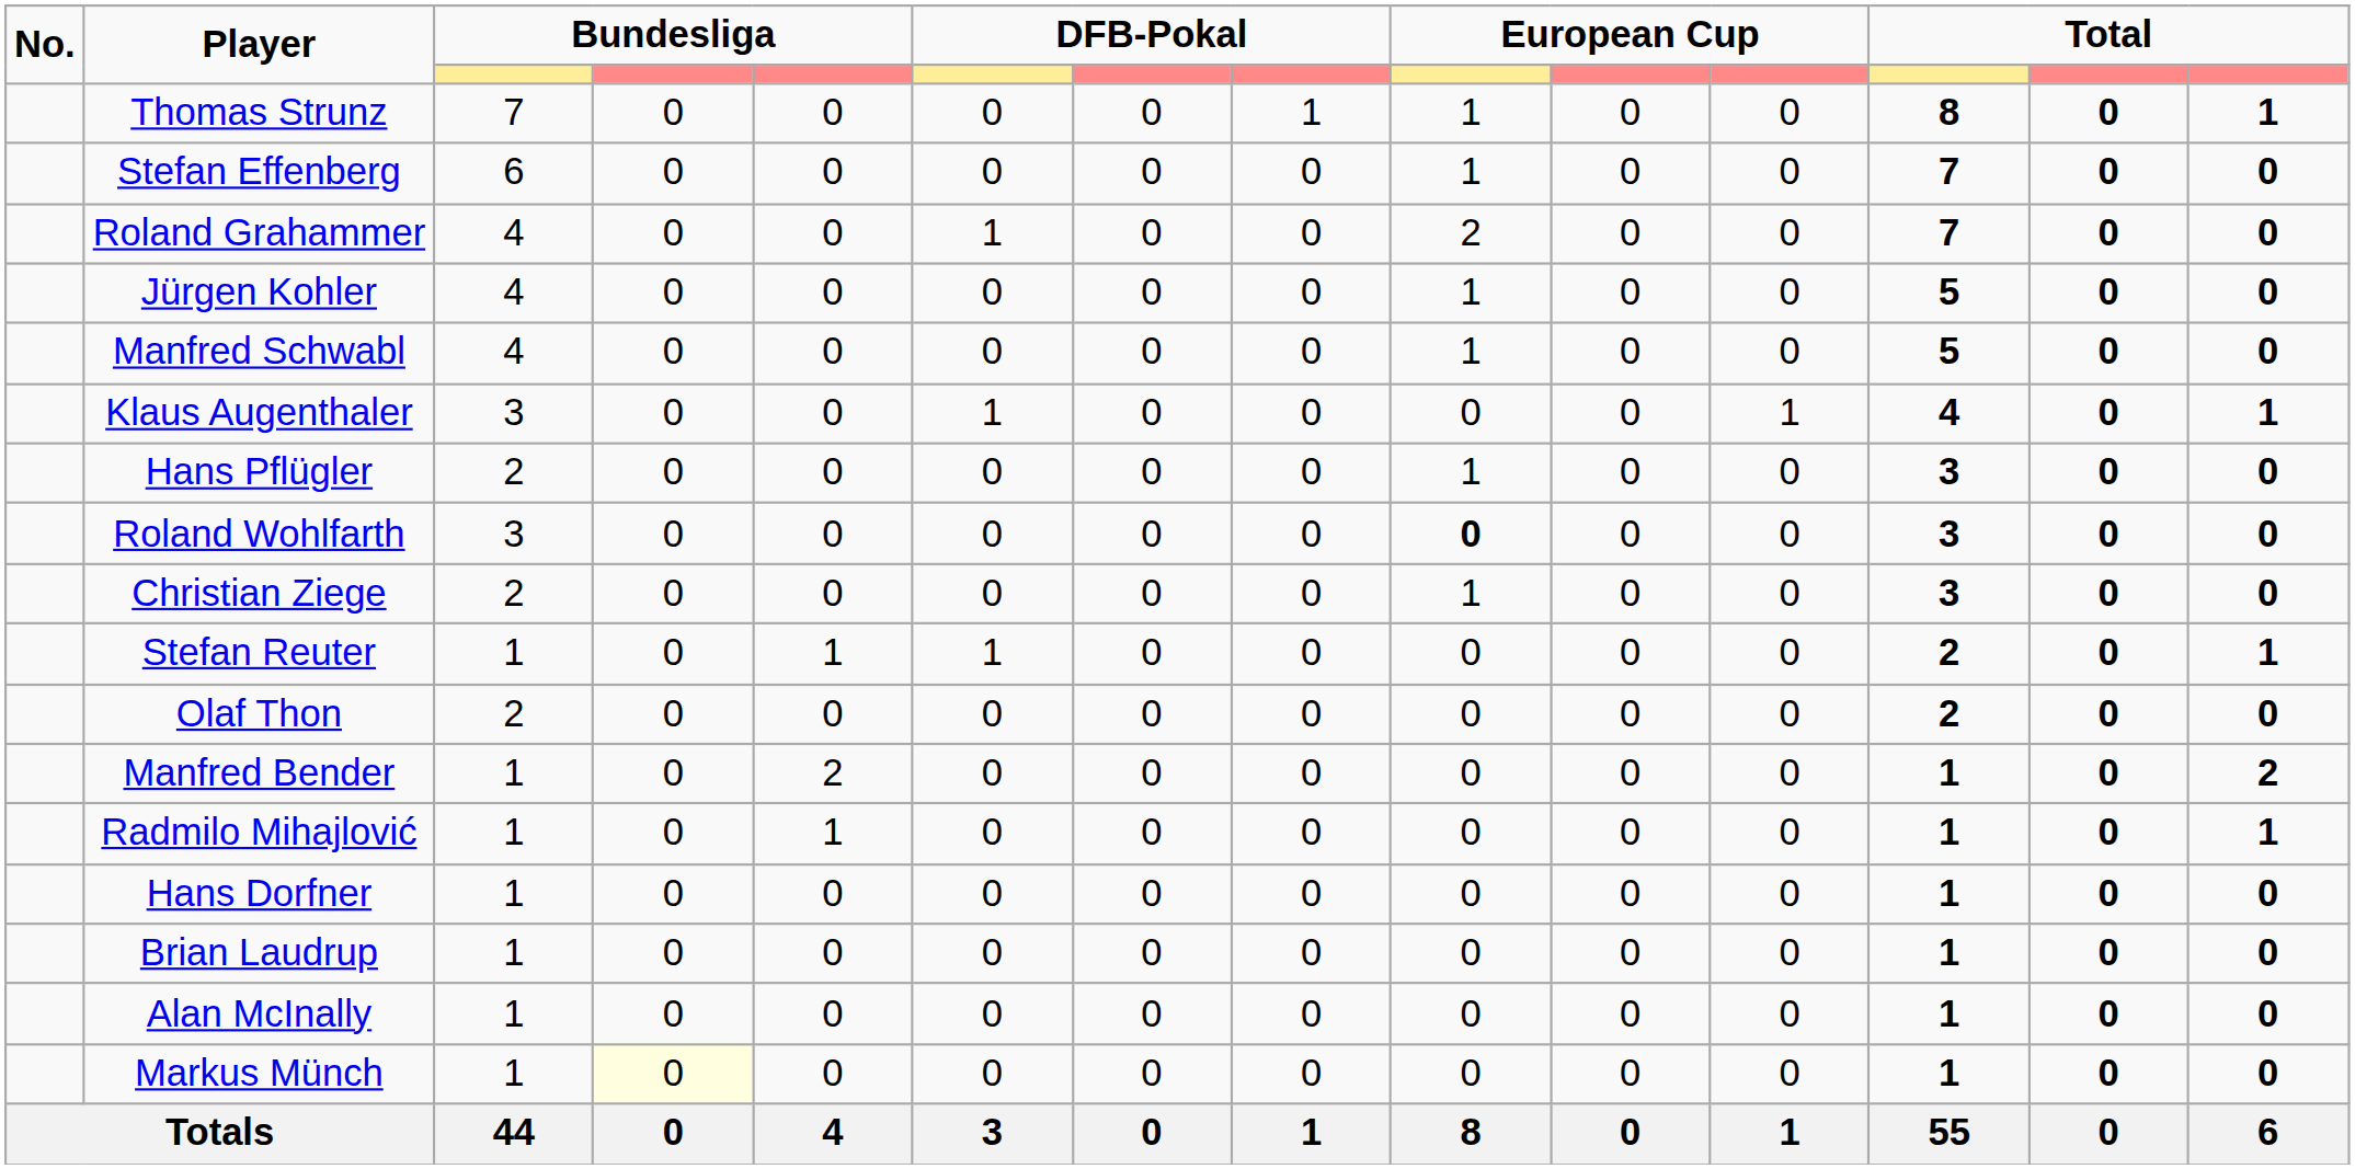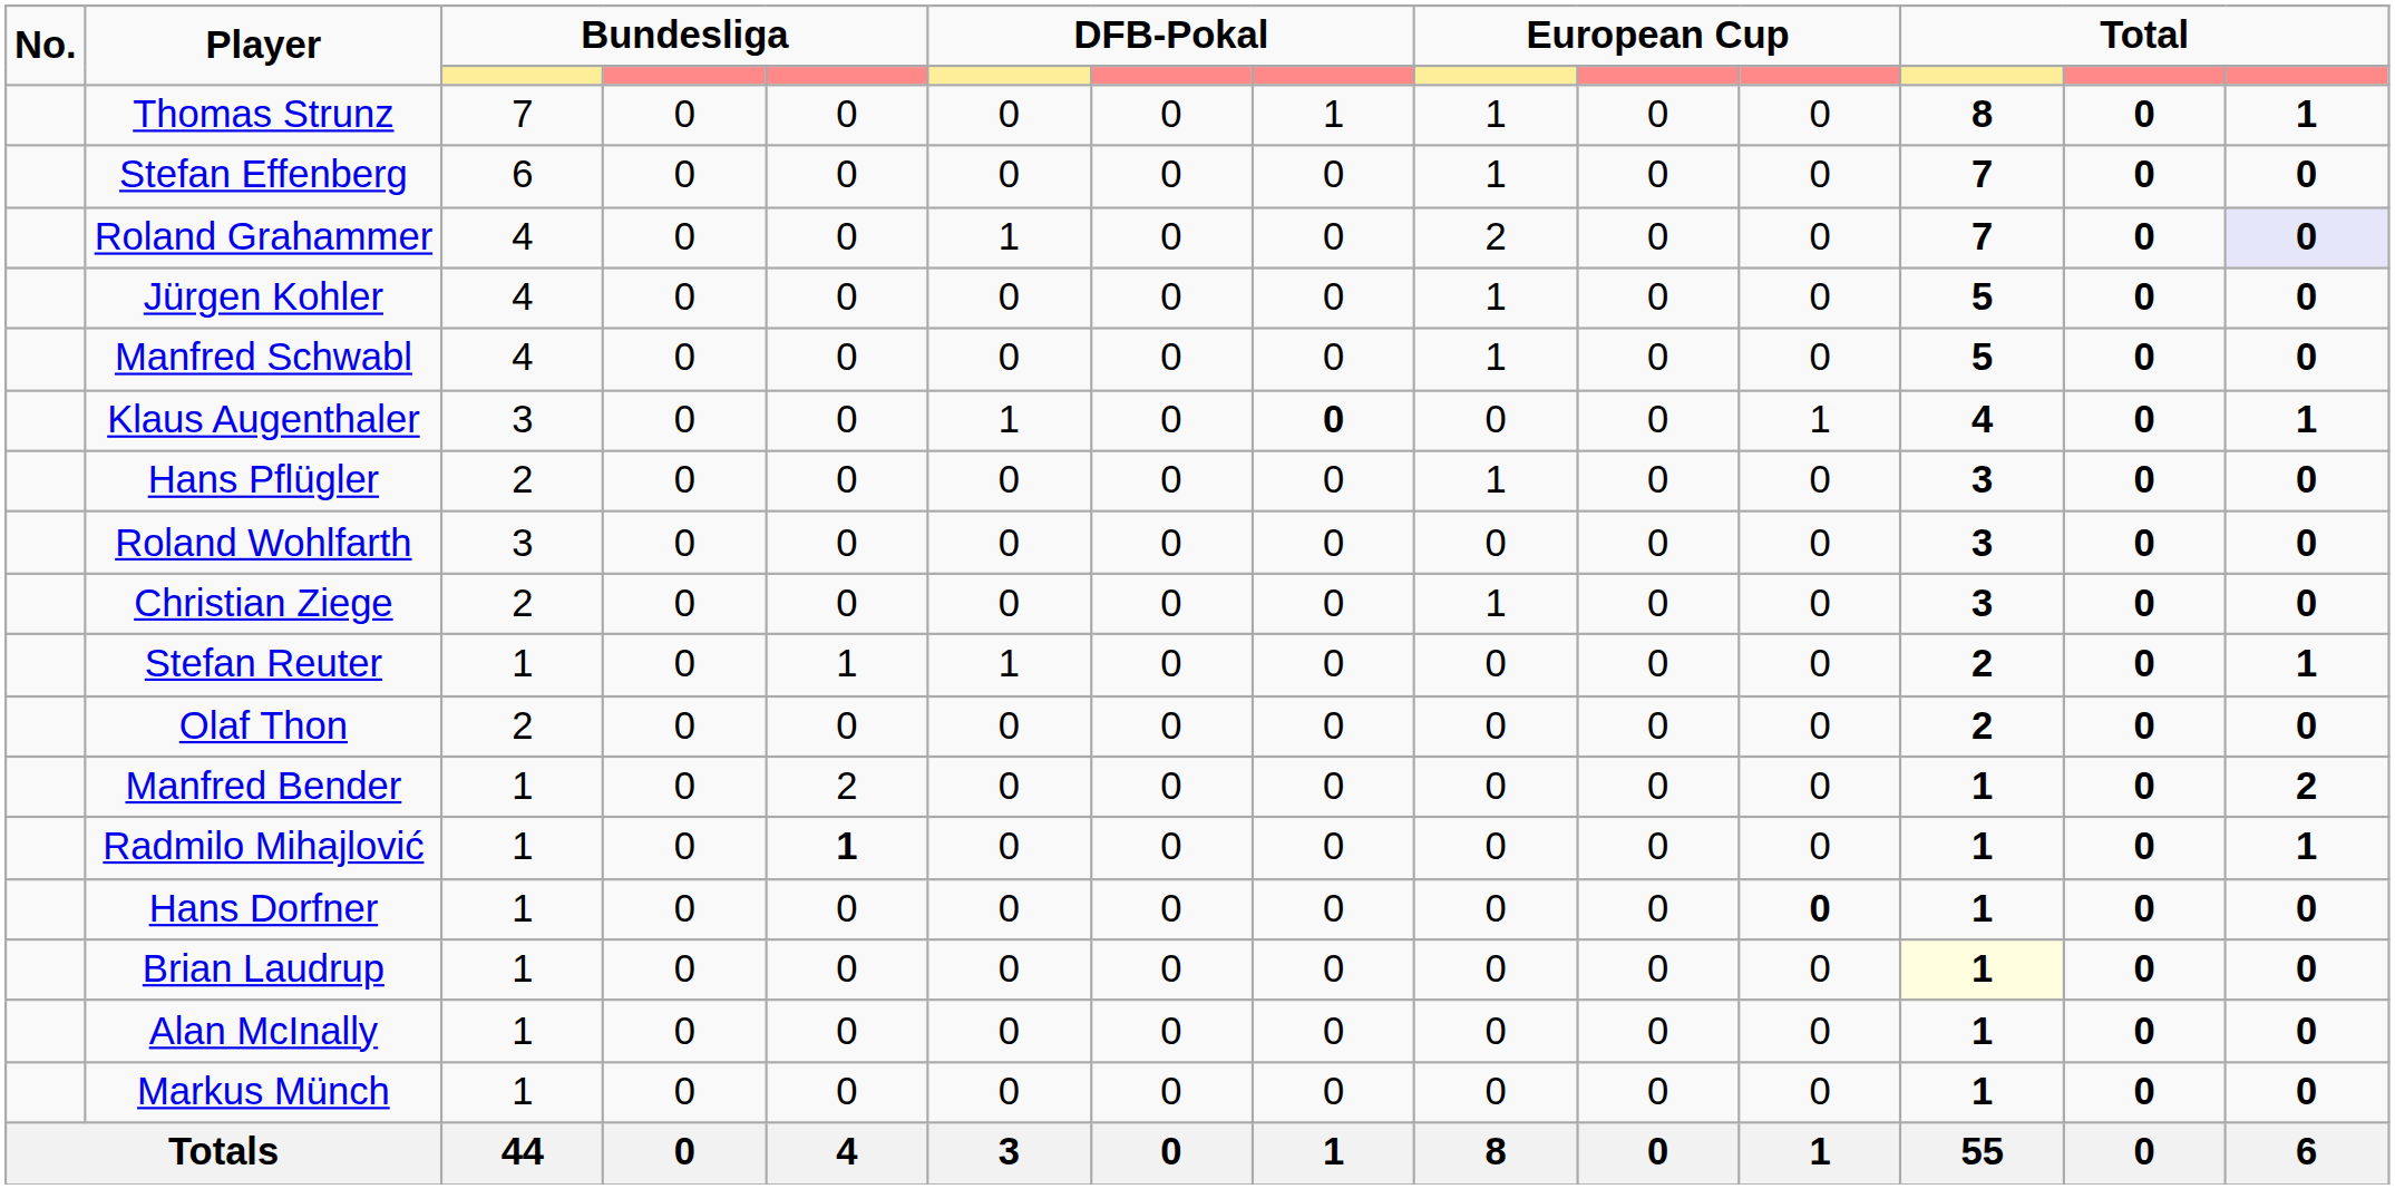Roland Grahammer | column 14: no background -> lavender background
Klaus Augenthaler | column 8: normal -> bold
Roland Wohlfarth | column 9: bold -> normal
Radmilo Mihajlović | column 5: normal -> bold
Hans Dorfner | column 11: normal -> bold
Brian Laudrup | column 12: no background -> lightyellow background
Markus Münch | column 4: lightyellow background -> no background
